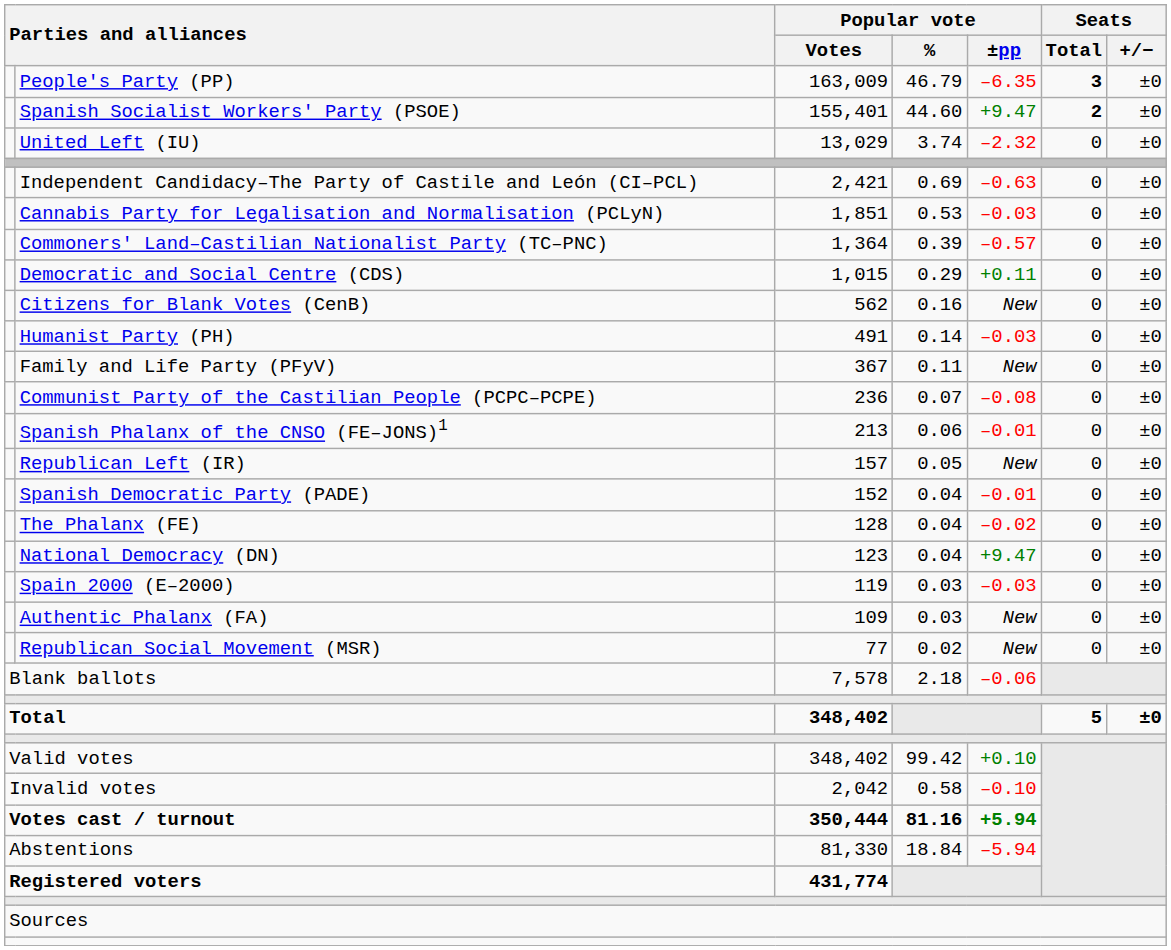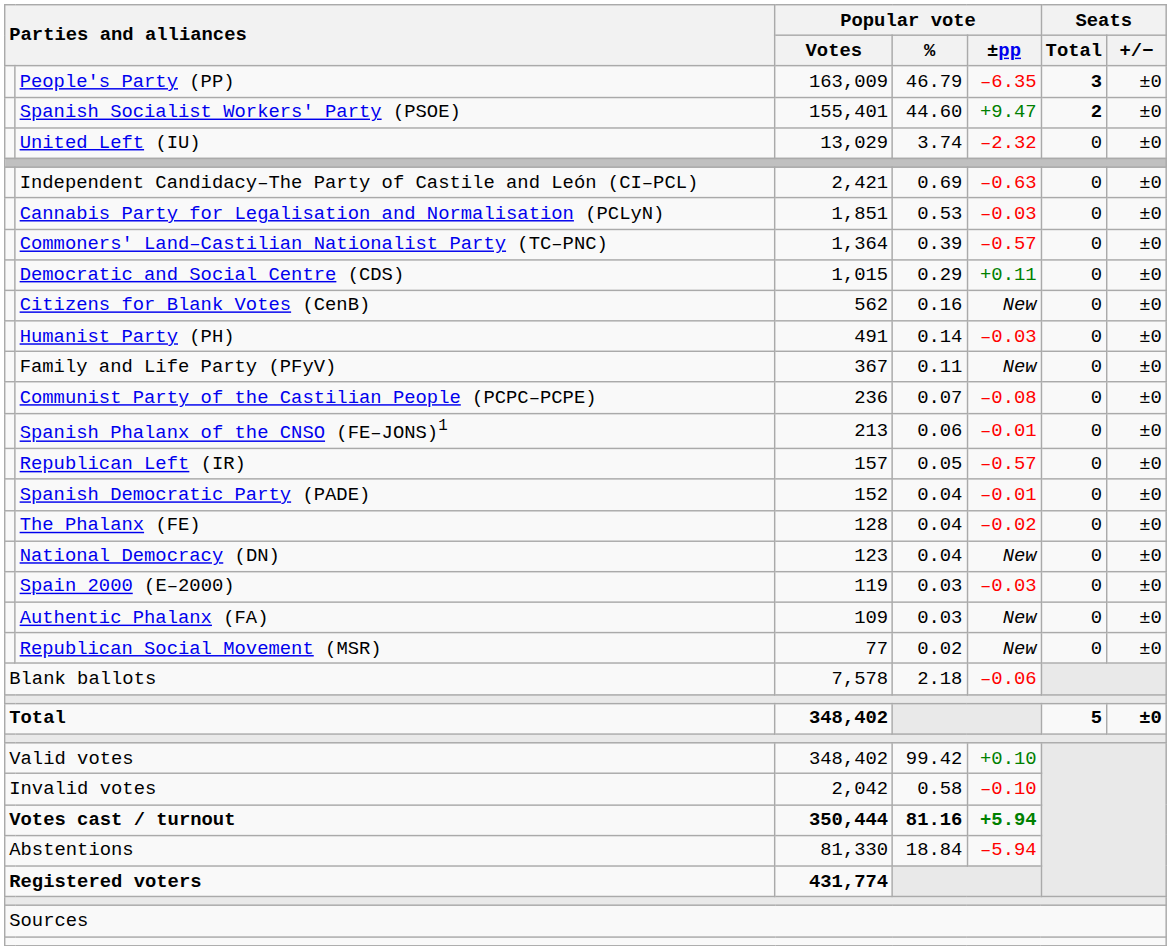Republican Left (IR) | Popular vote / ±pp: New -> –0.57
National Democracy (DN) | Popular vote / ±pp: +9.47 -> New
